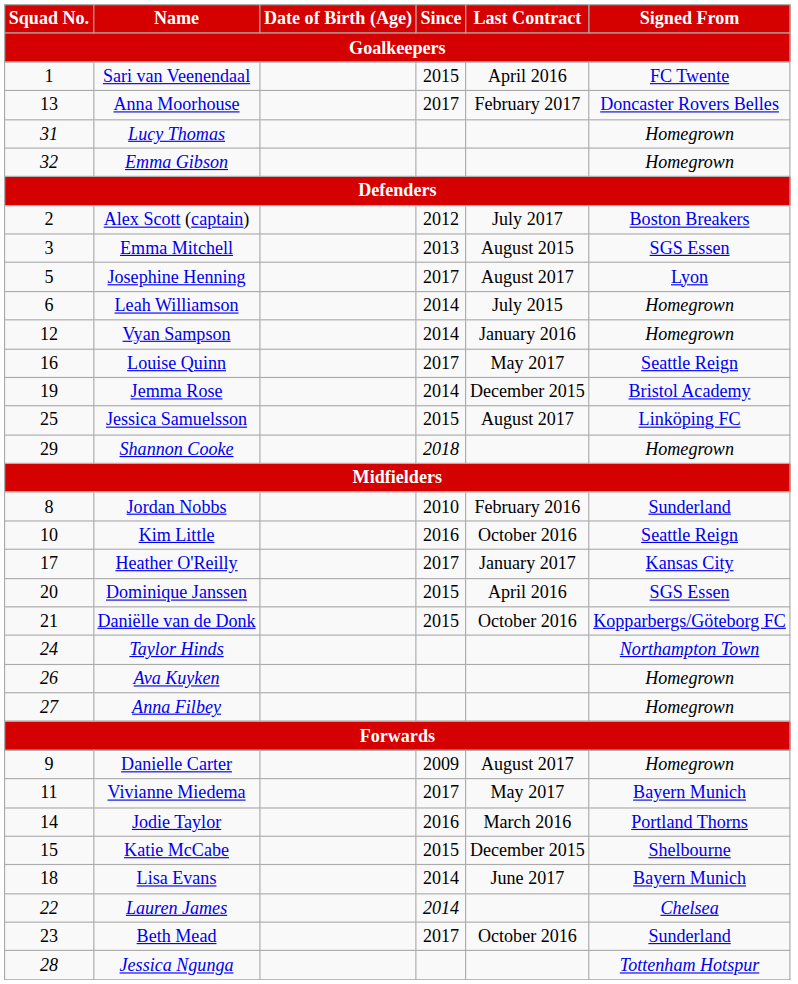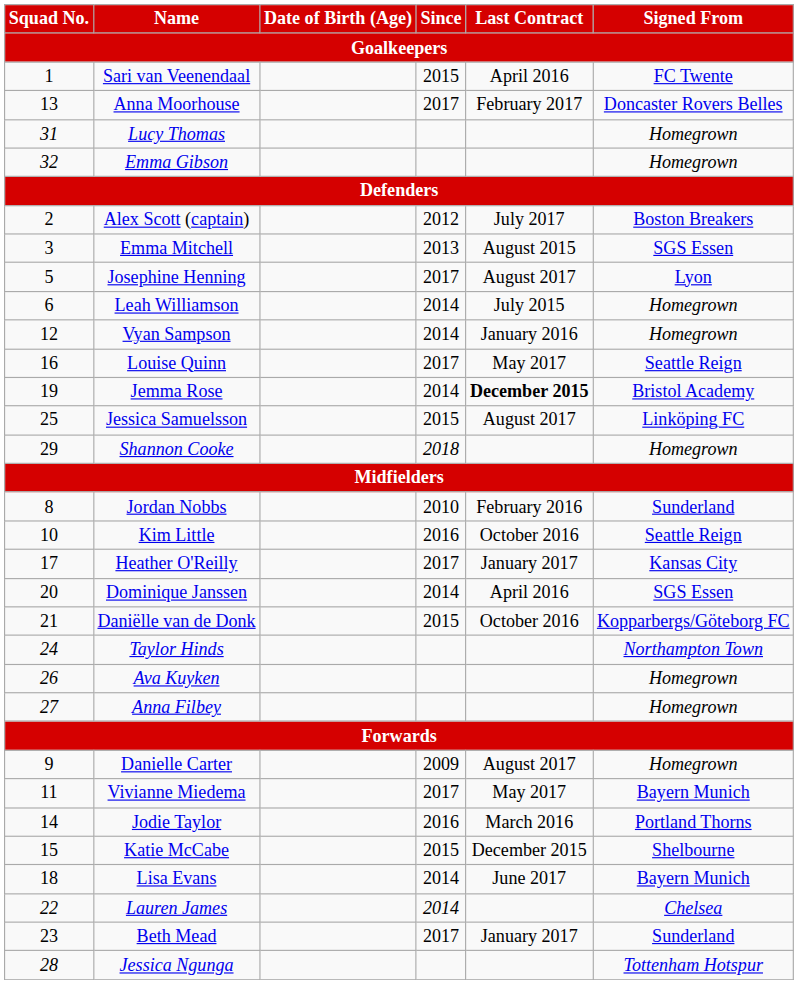Jemma Rose | Last Contract: normal -> bold
Dominique Janssen | Since: 2015 -> 2014
Beth Mead | Last Contract: October 2016 -> January 2017
